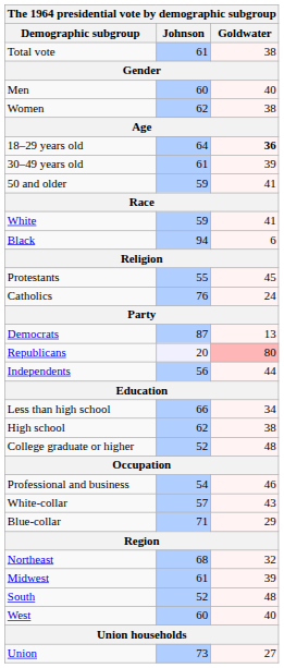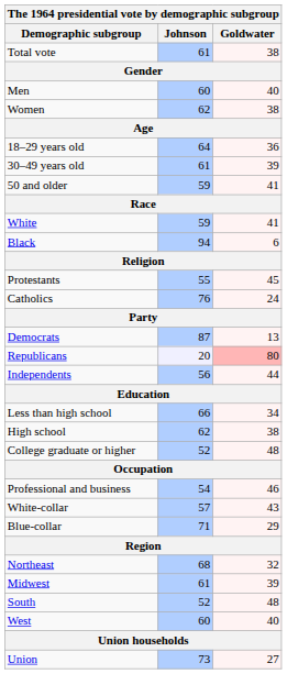18–29 years old | Goldwater: bold -> normal
